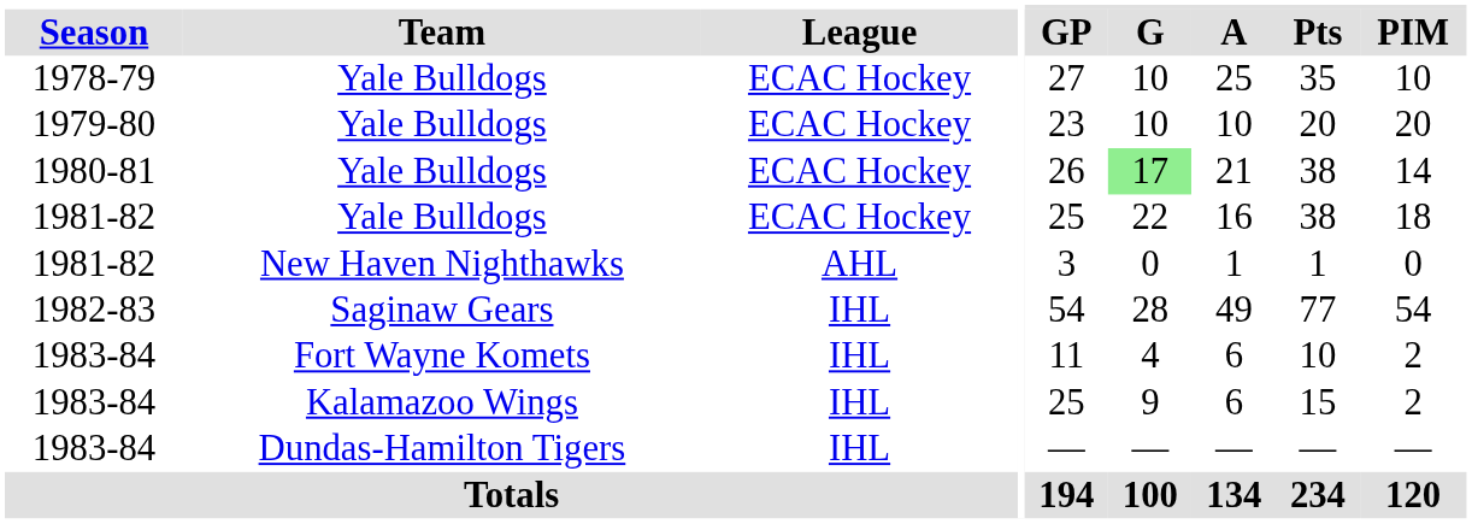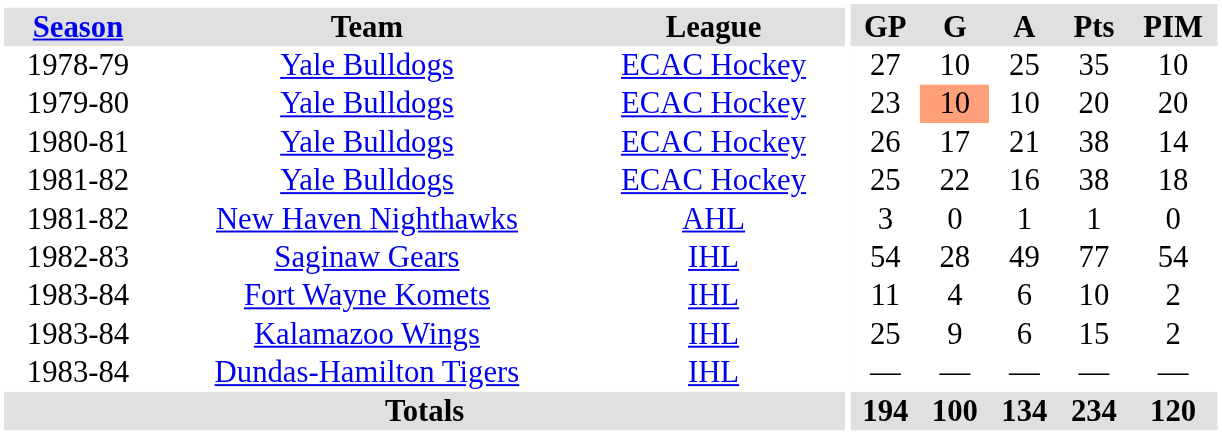1979-80 | G: no background -> lightsalmon background
1980-81 | G: lightgreen background -> no background
